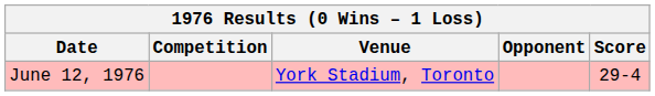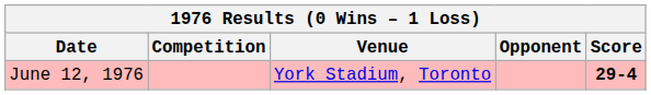June 12, 1976 | Score: normal -> bold
